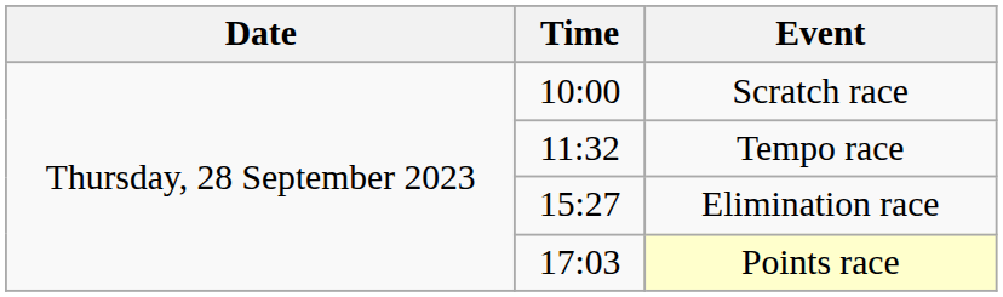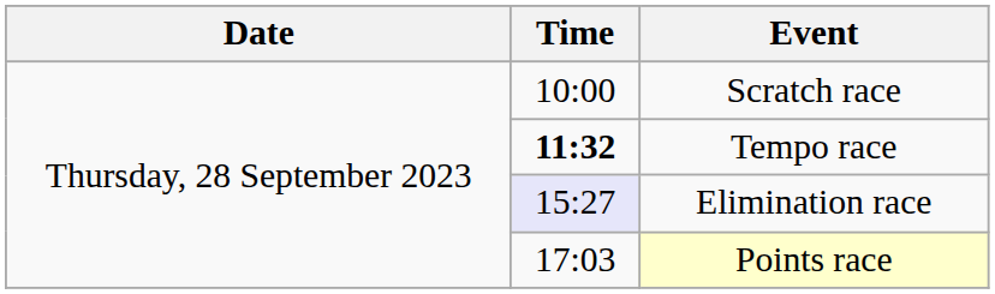Tempo race | Time: normal -> bold
Elimination race | Time: no background -> lavender background
